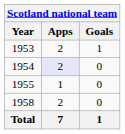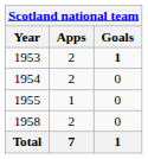1953 | Goals: normal -> bold
1954 | Apps: lavender background -> no background
